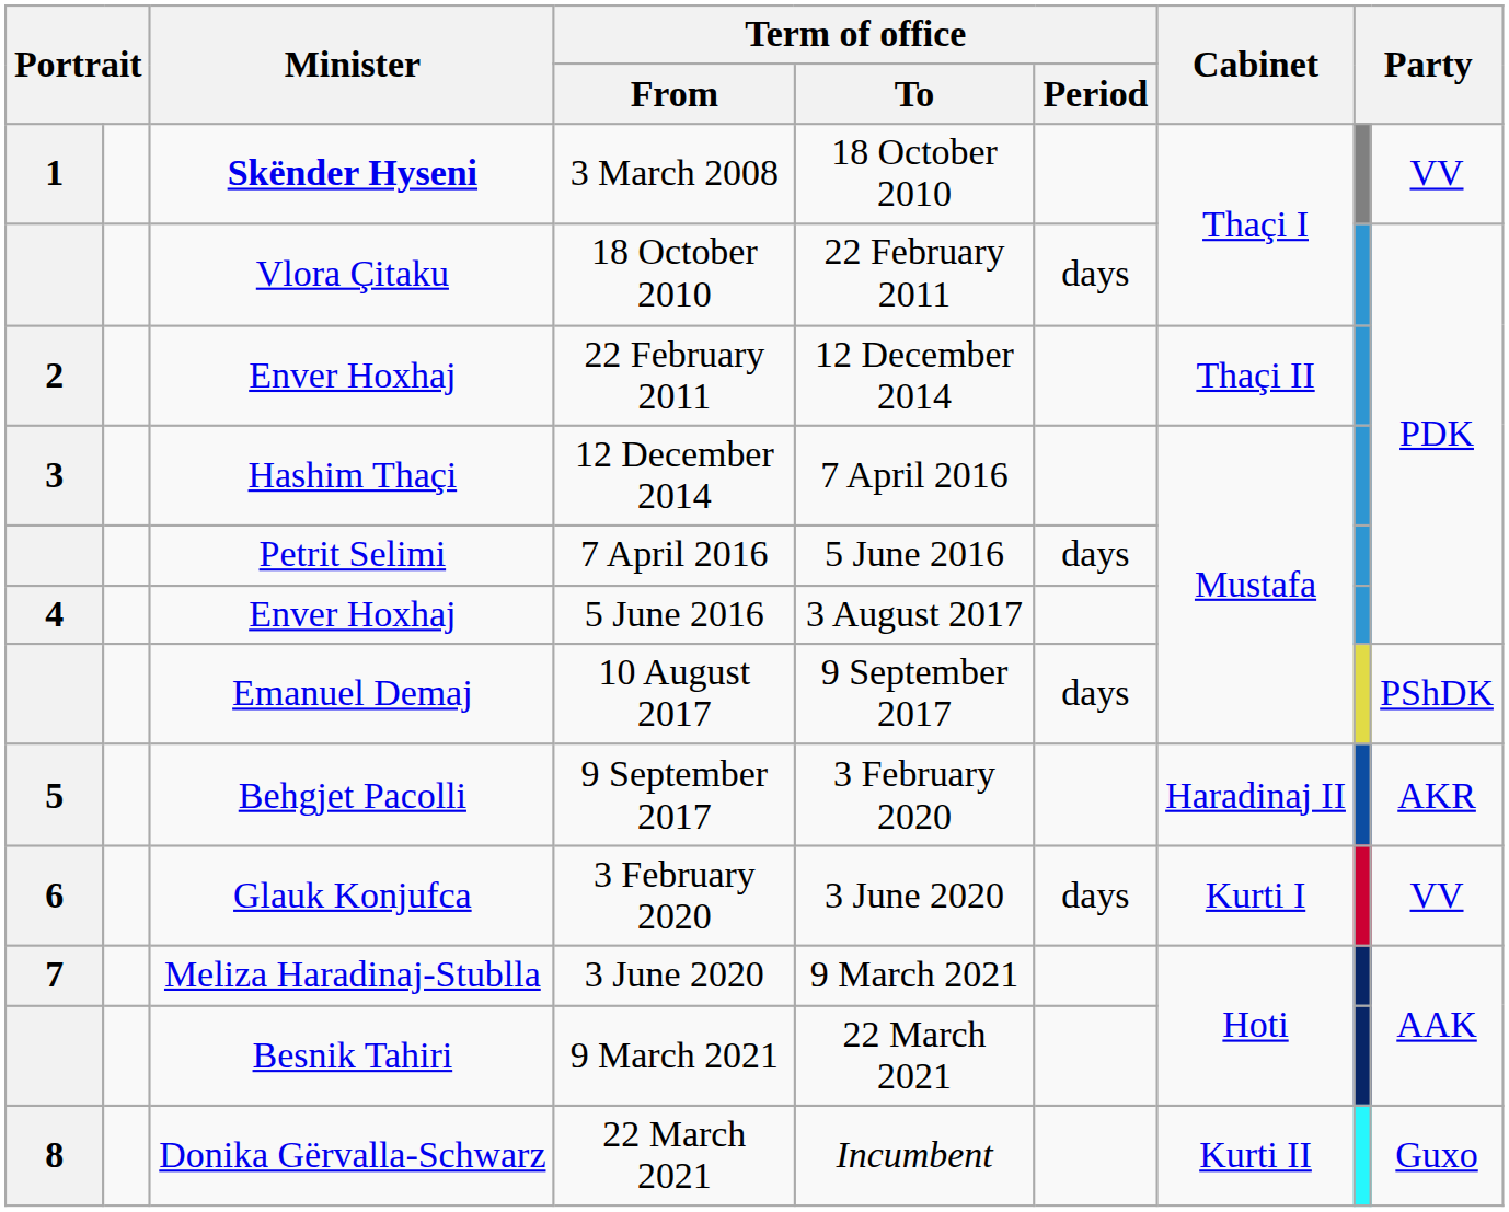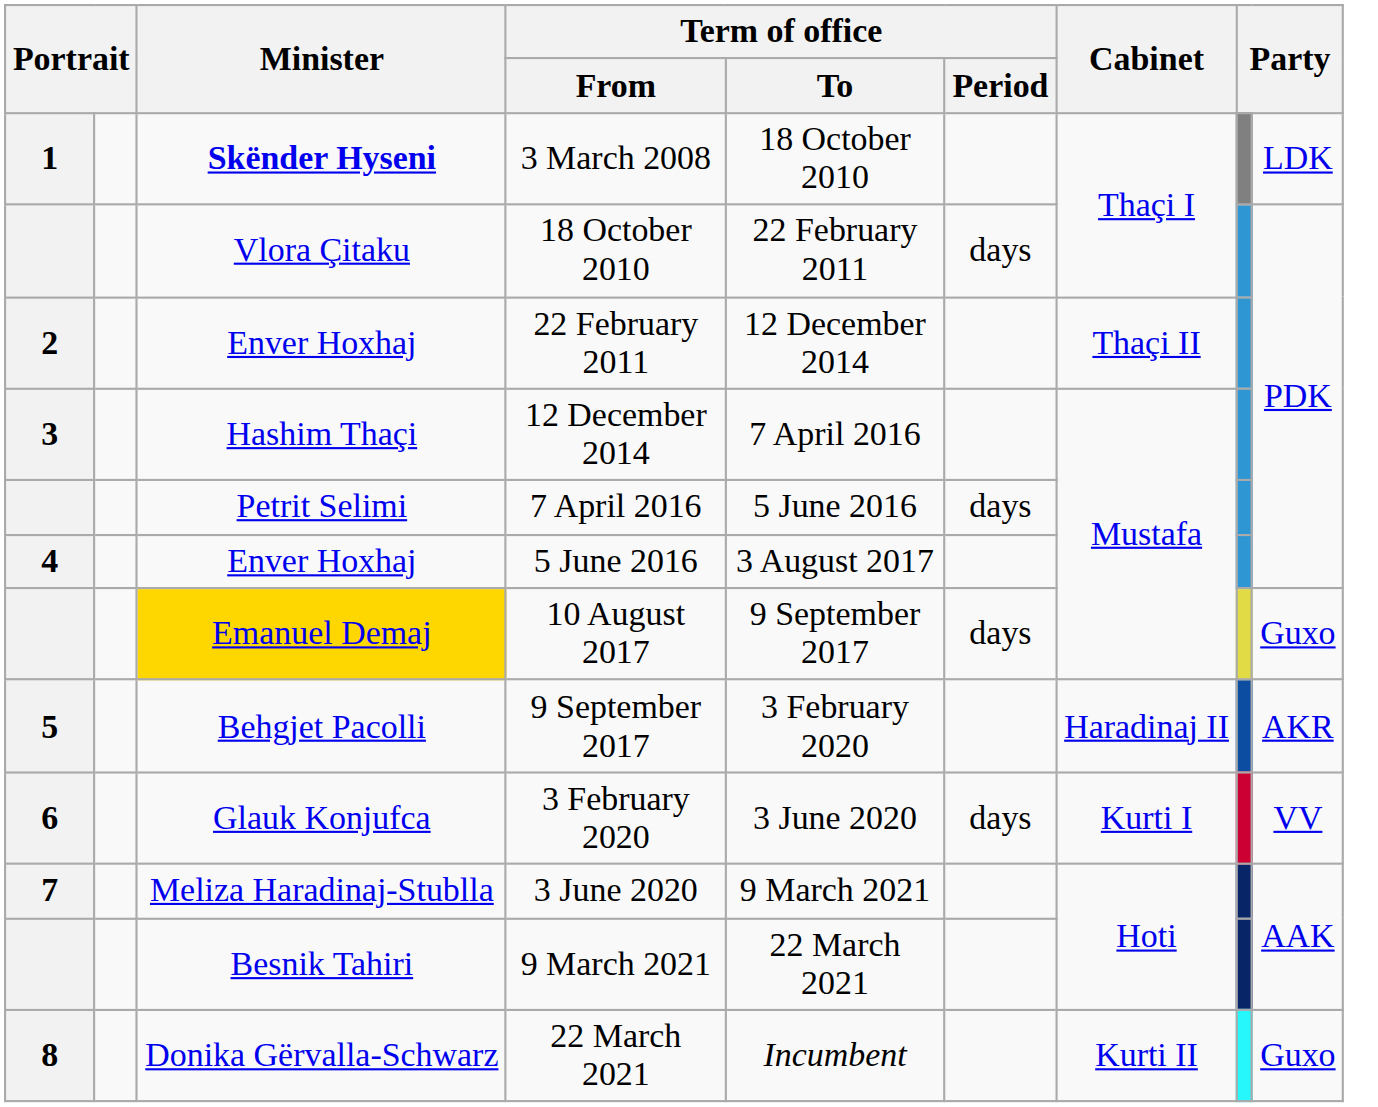3 March 2008 | column 9: VV -> LDK
10 August 2017 | Minister: no background -> gold background
10 August 2017 | column 9: PShDK -> Guxo
